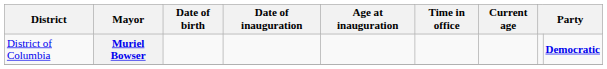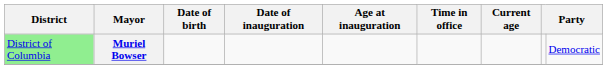Muriel Bowser | District: no background -> lightgreen background
Muriel Bowser | column 9: bold -> normal
